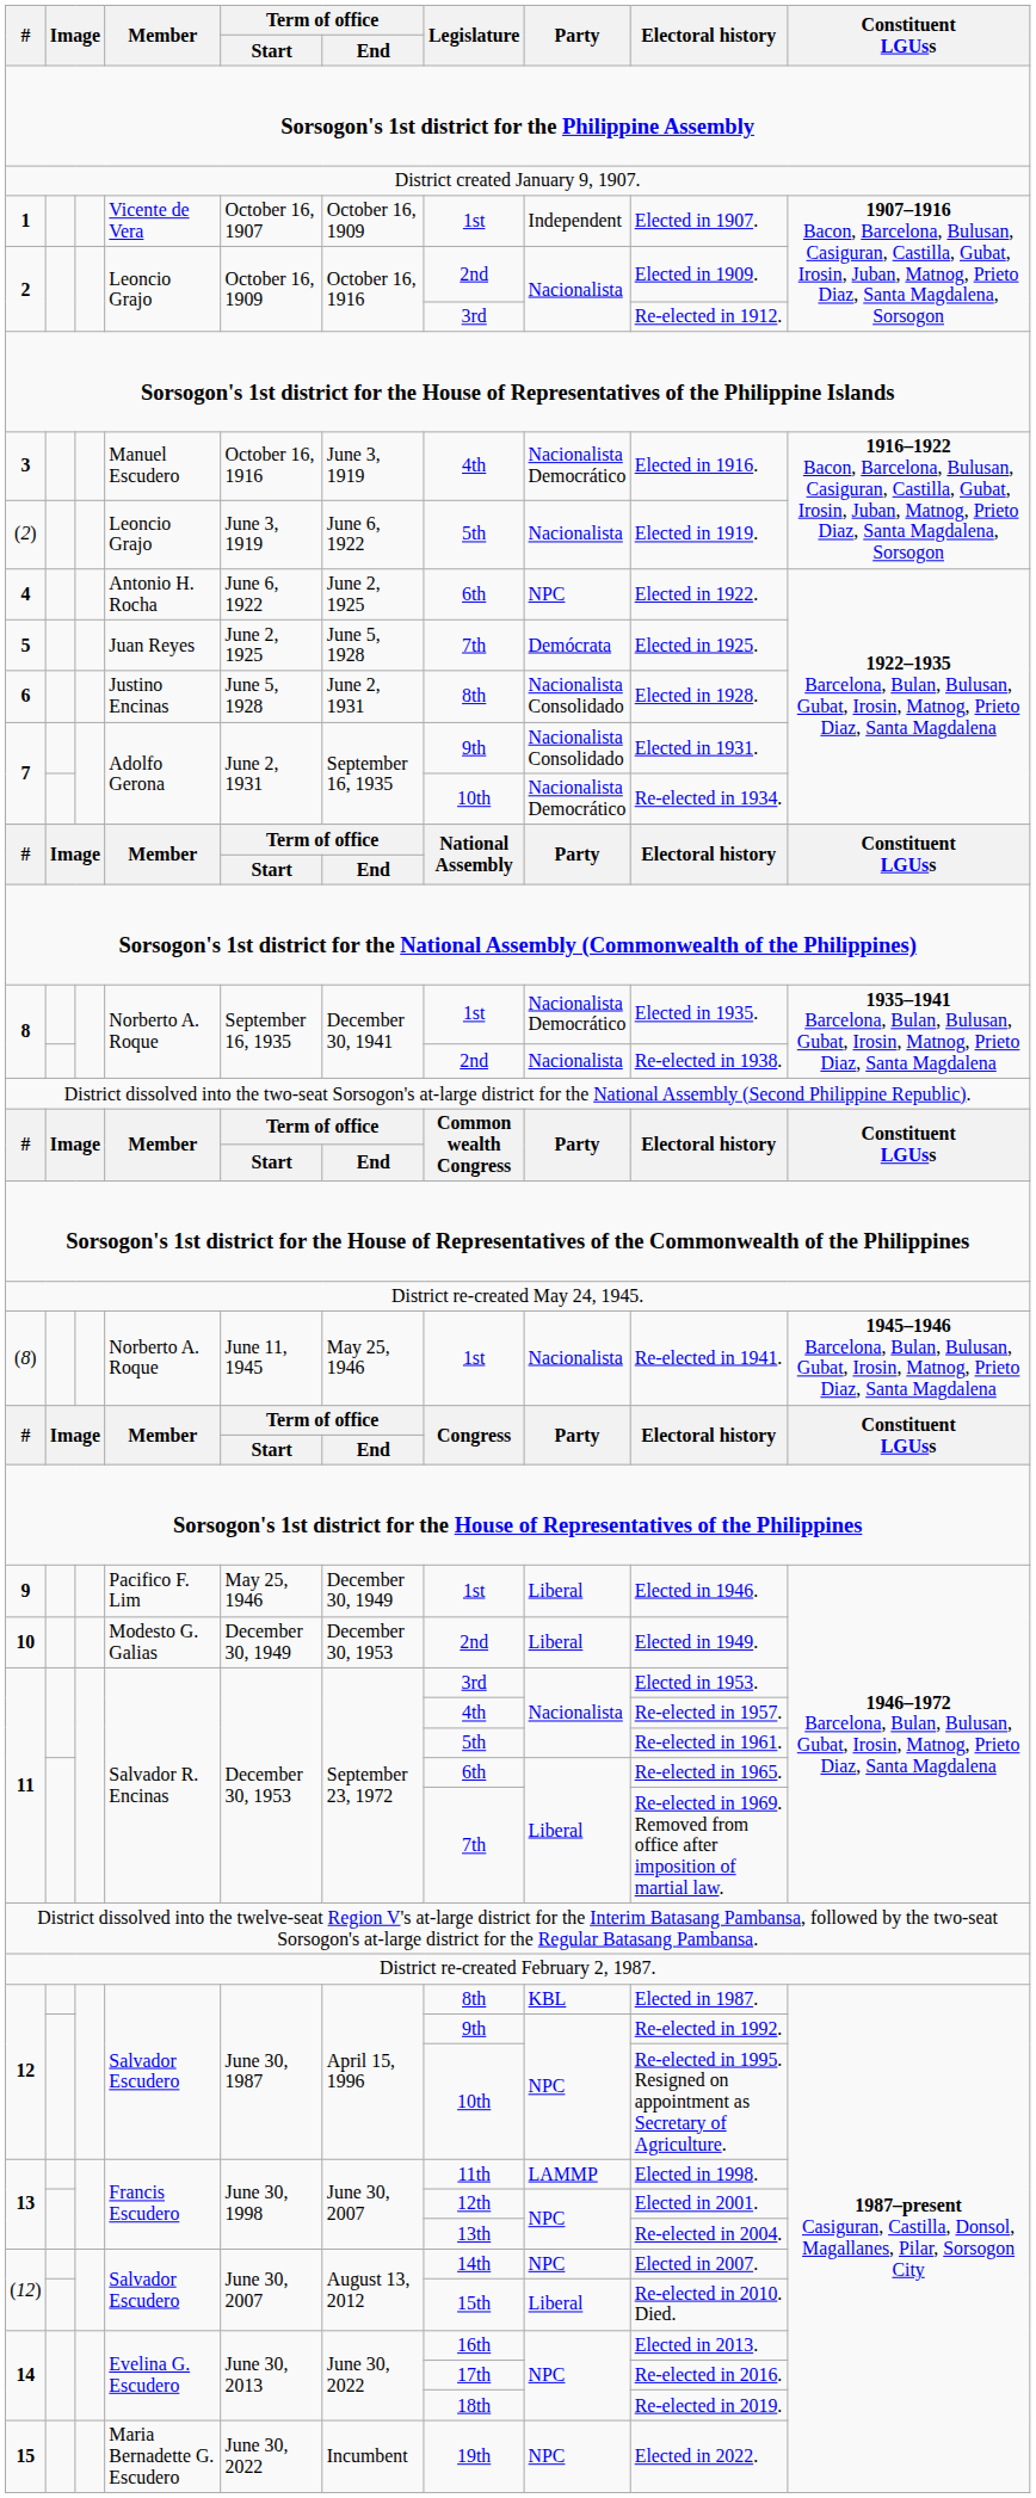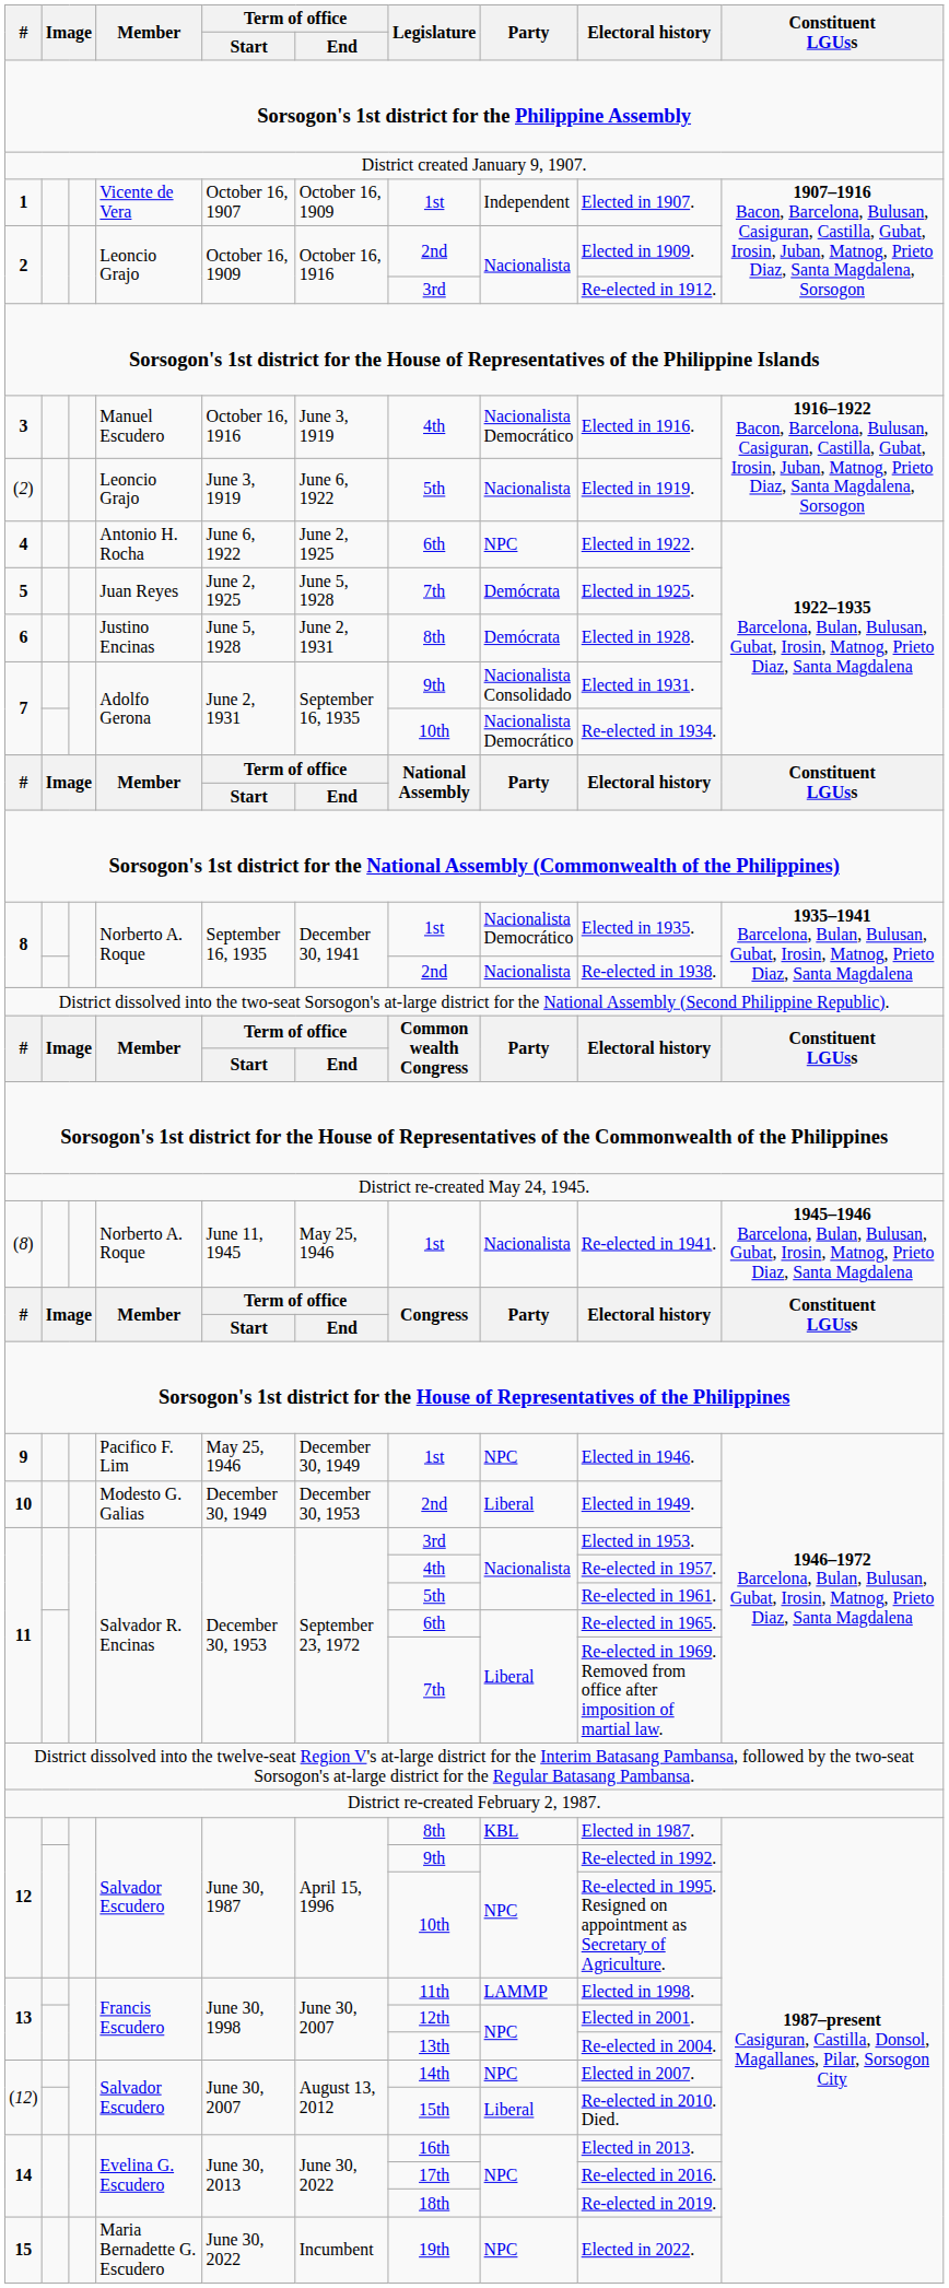6 | Party: Nacionalista Consolidado -> Demócrata
9 | Party: Liberal -> NPC
